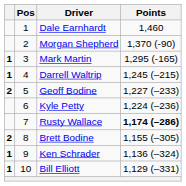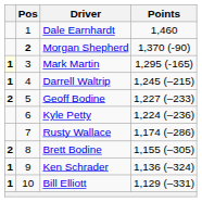Morgan Shepherd | Pos: normal -> bold
Mark Martin | column 1: no background -> lightyellow background
Rusty Wallace | Points: bold -> normal
